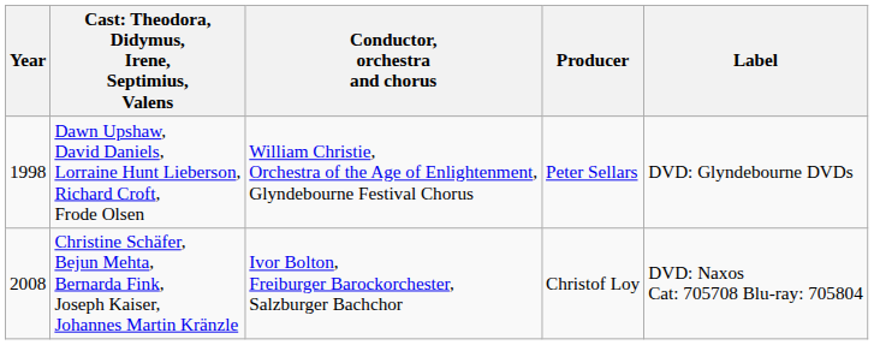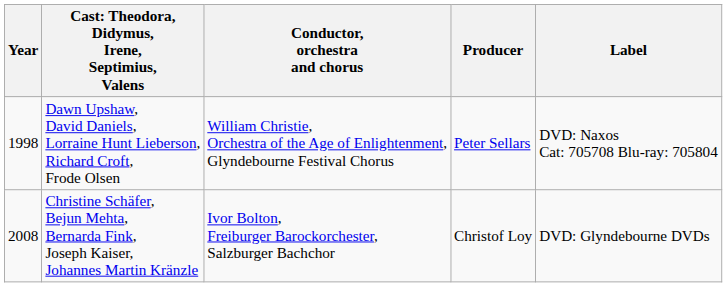row 2 | Label: DVD: Glyndebourne DVDs -> DVD: Naxos Cat: 705708 Blu-ray: 705804
row 3 | Label: DVD: Naxos Cat: 705708 Blu-ray: 705804 -> DVD: Glyndebourne DVDs
